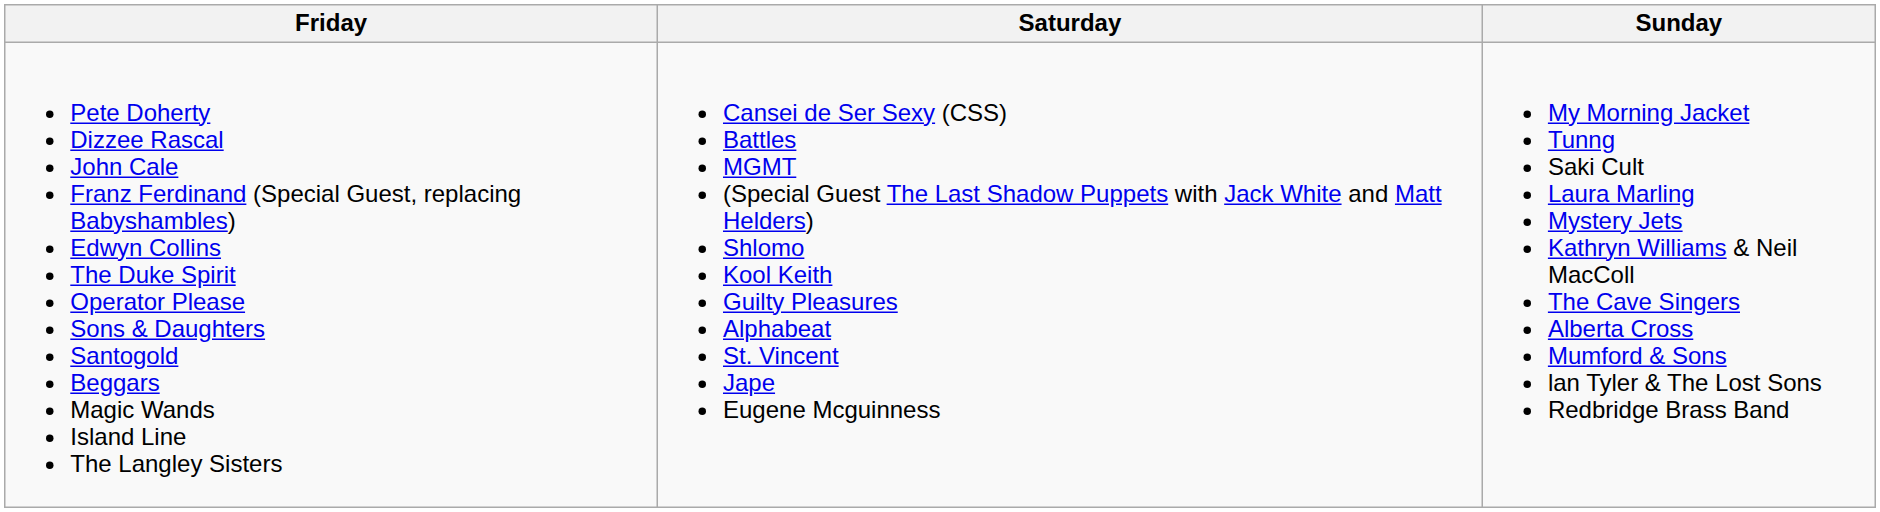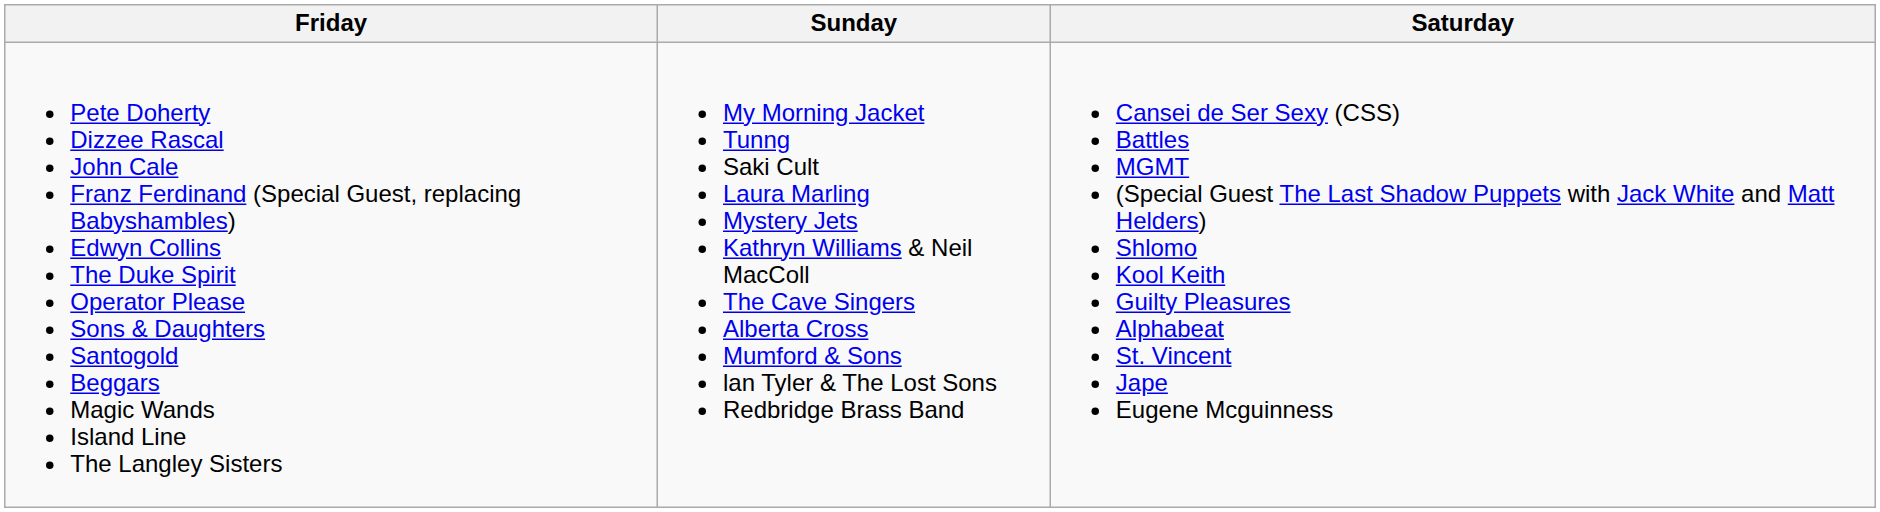columns swapped: Saturday <-> Sunday
